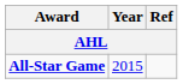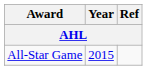row 3 | Award: bold -> normal
